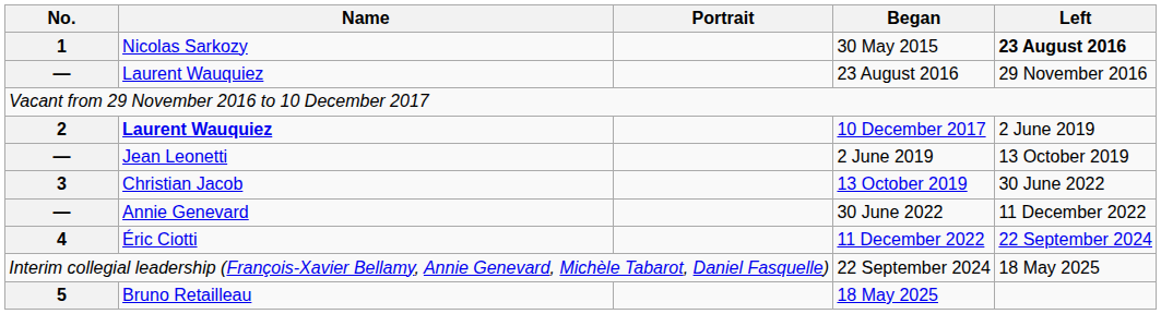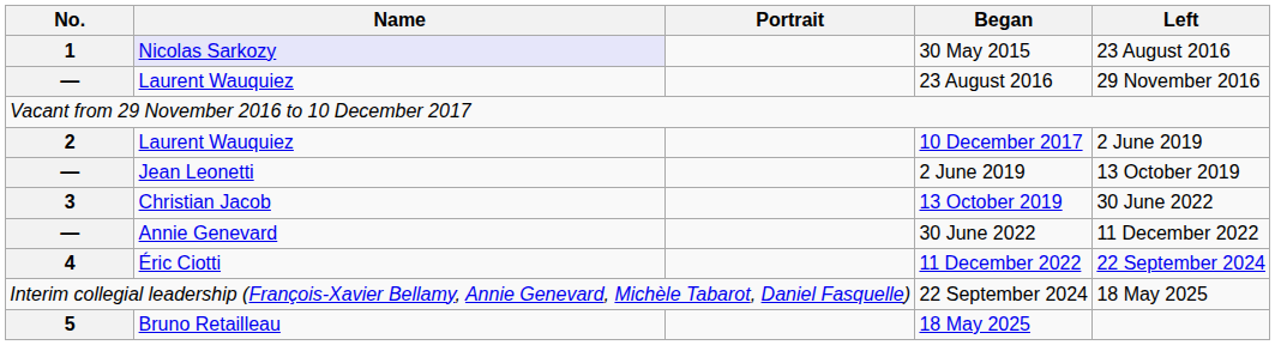30 May 2015 | Name: no background -> lavender background
30 May 2015 | Left: bold -> normal
10 December 2017 | Name: bold -> normal
